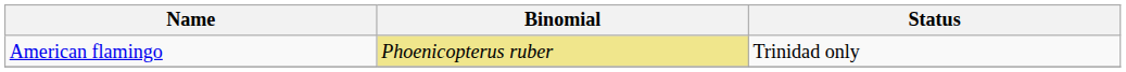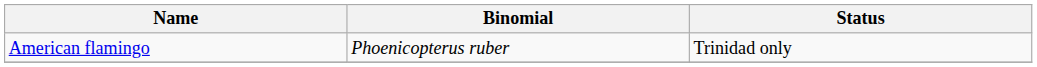American flamingo | Binomial: khaki background -> no background
